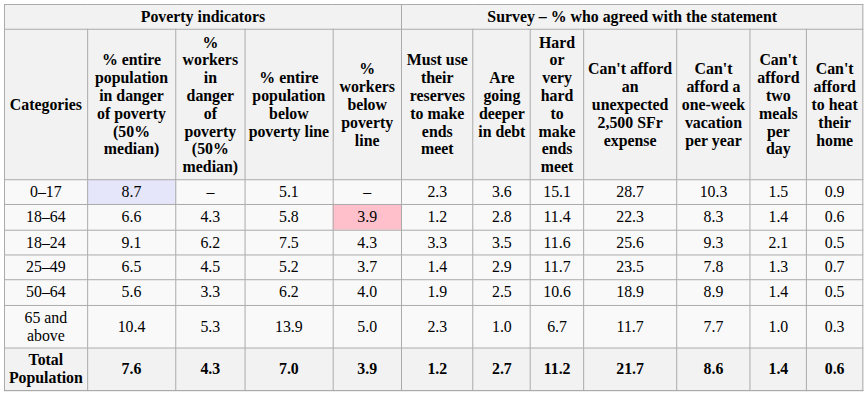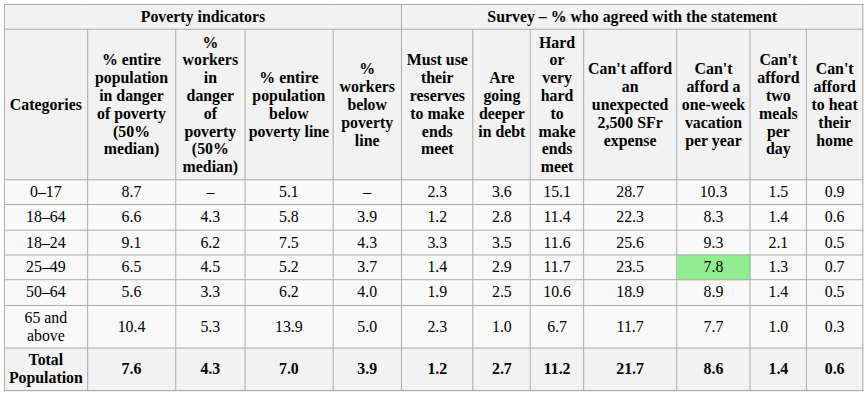0–17 | column 2: lavender background -> no background
18–64 | Poverty indicators / % workers below poverty line: pink background -> no background
25–49 | column 10: no background -> lightgreen background
